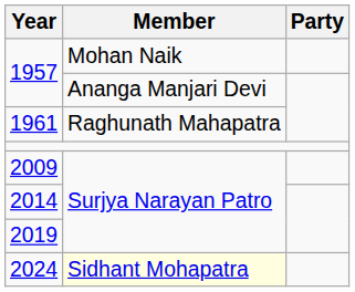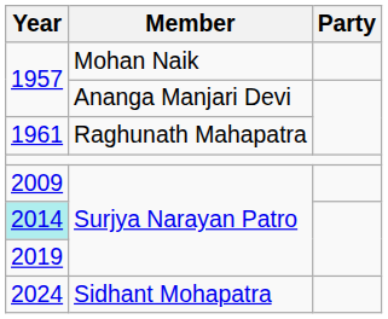2014 | Year: no background -> paleturquoise background
2024 | Member: lightyellow background -> no background
